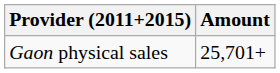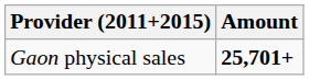Gaon physical sales | Amount: normal -> bold
